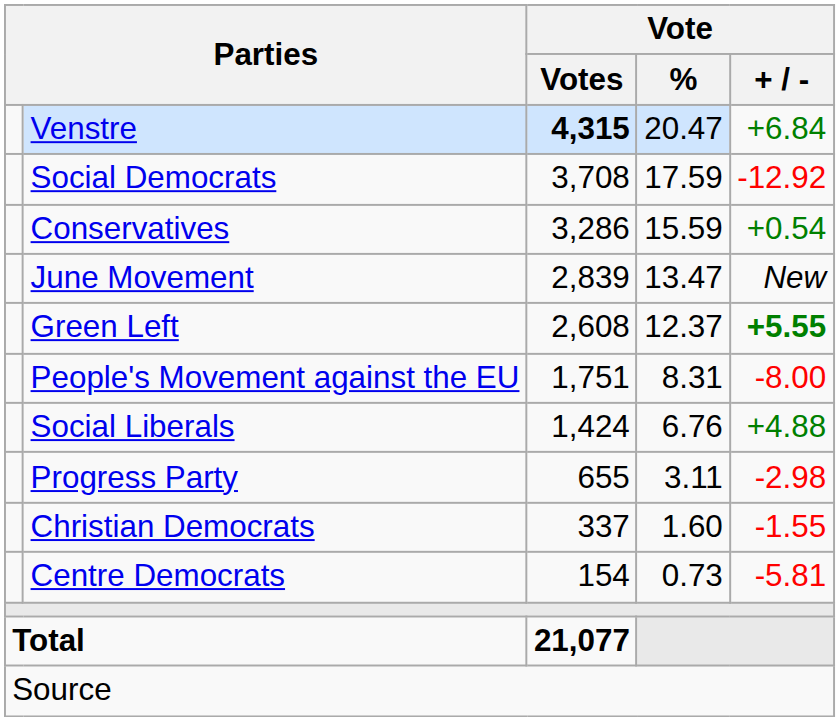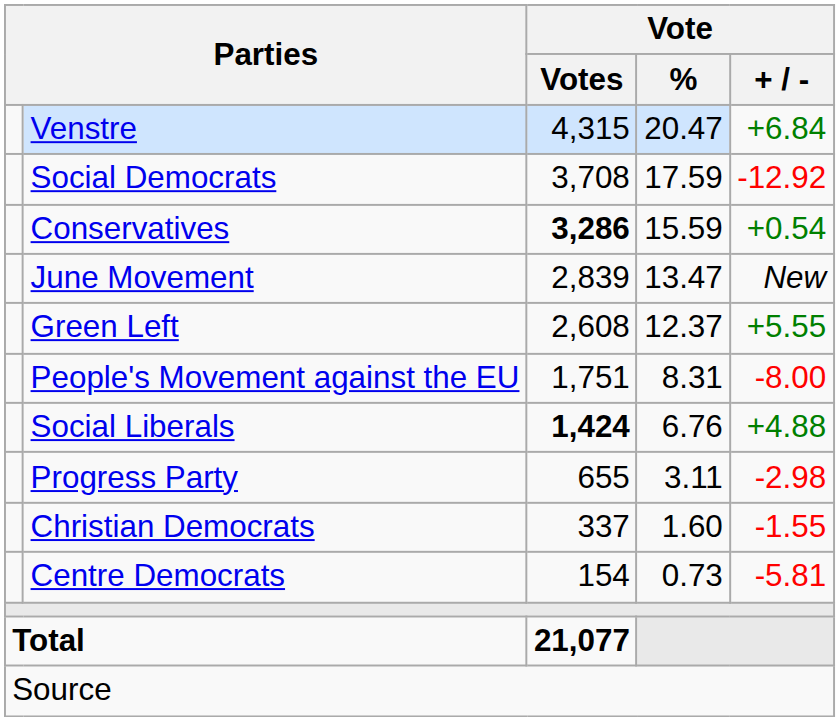Venstre | Vote / Votes: bold -> normal
Conservatives | Vote / Votes: normal -> bold
Green Left | Vote / + / -: bold -> normal
Social Liberals | Vote / Votes: normal -> bold
